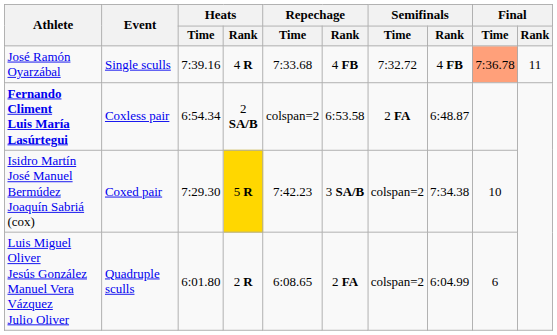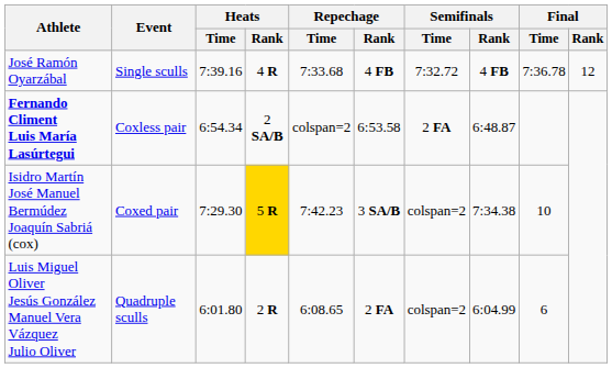José Ramón Oyarzábal | Final / Time: lightsalmon background -> no background
José Ramón Oyarzábal | Final / Rank: 11 -> 12
